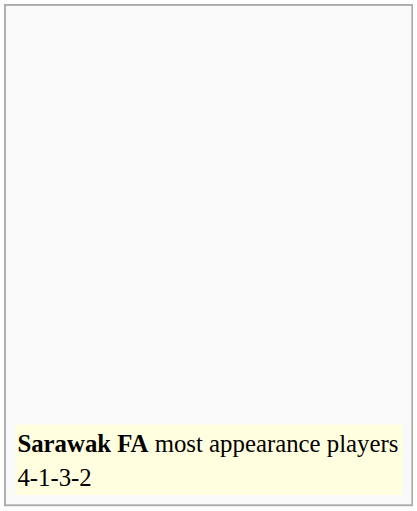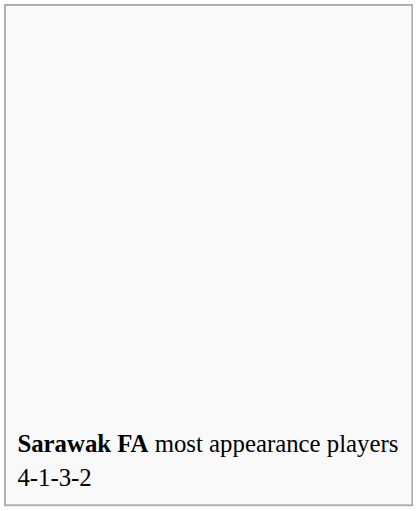row 1 | column 1: lightyellow background -> no background
